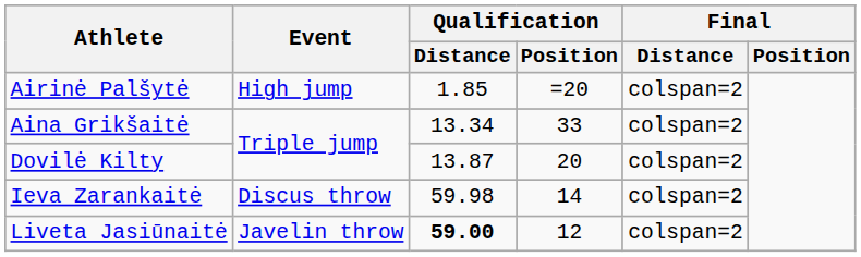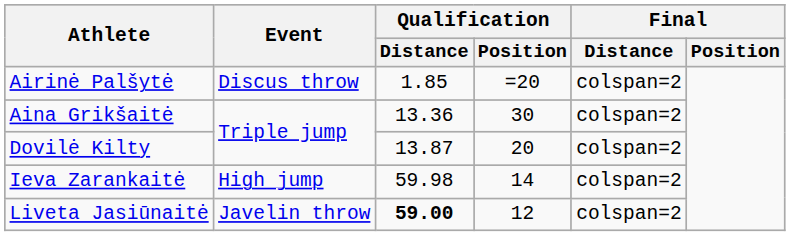Airinė Palšytė | Event: High jump -> Discus throw
Aina Grikšaitė | Qualification / Distance: 13.34 -> 13.36
Aina Grikšaitė | Qualification / Position: 33 -> 30
Ieva Zarankaitė | Event: Discus throw -> High jump
